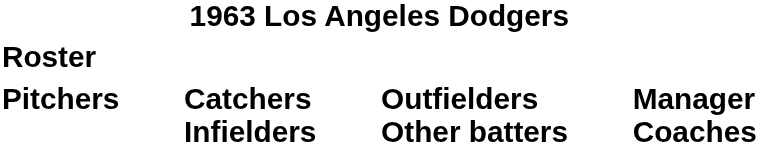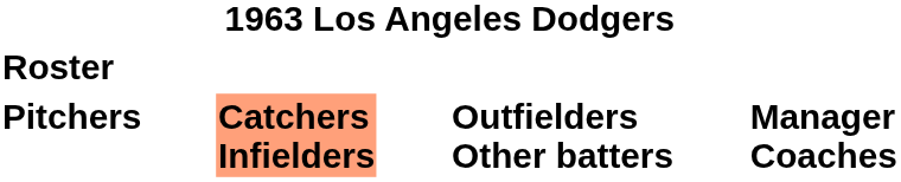Pitchers | column 2: no background -> lightsalmon background
